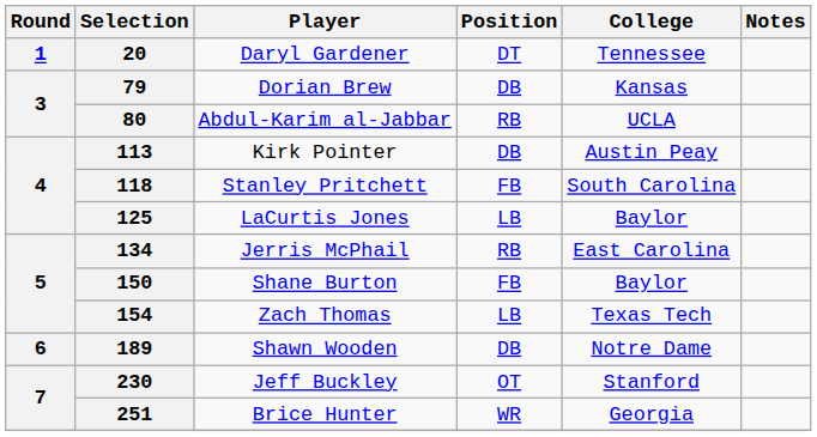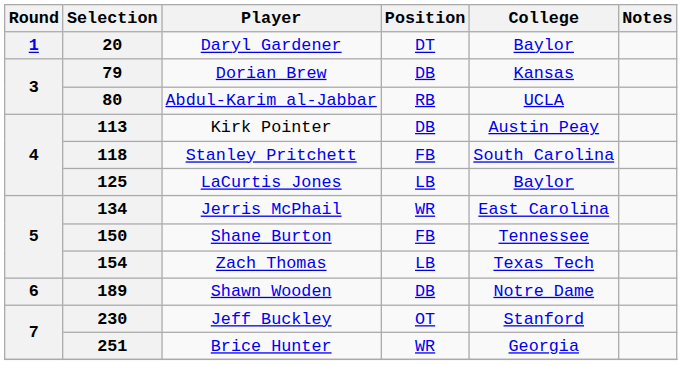20 | College: Tennessee -> Baylor
134 | Position: RB -> WR
150 | College: Baylor -> Tennessee
